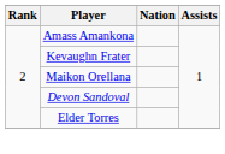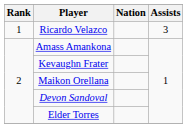+ row: 1 | Ricardo Velazco | 3
